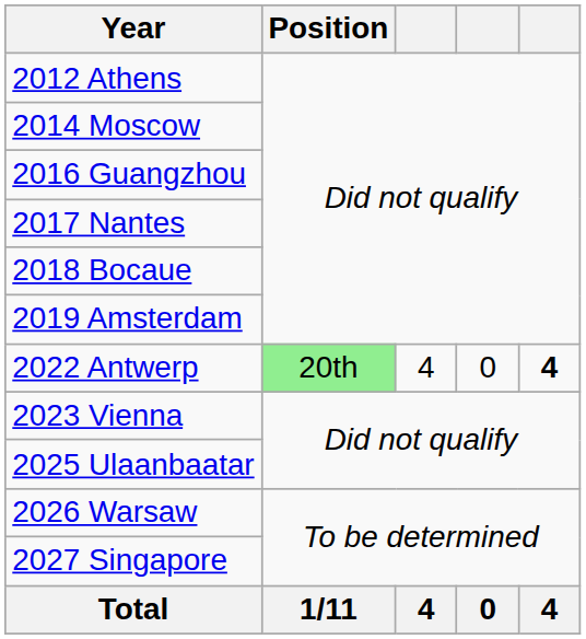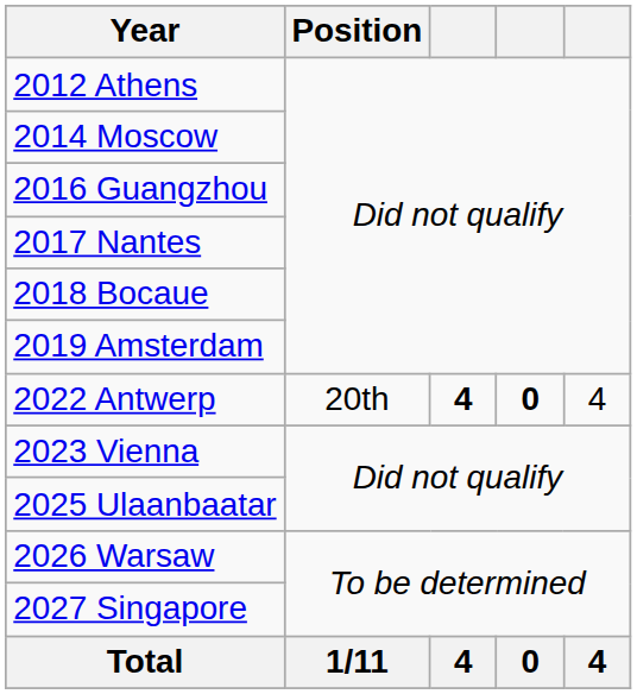2022 Antwerp | Position: lightgreen background -> no background
2022 Antwerp | column 3: normal -> bold
2022 Antwerp | column 4: normal -> bold
2022 Antwerp | column 5: bold -> normal
